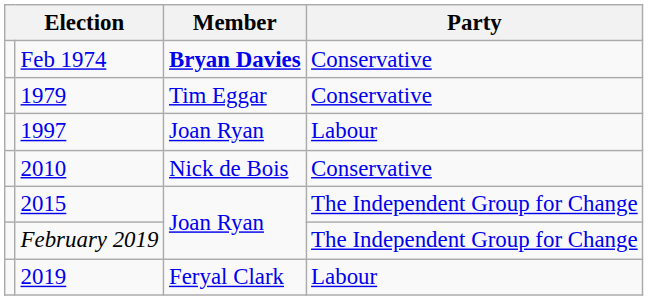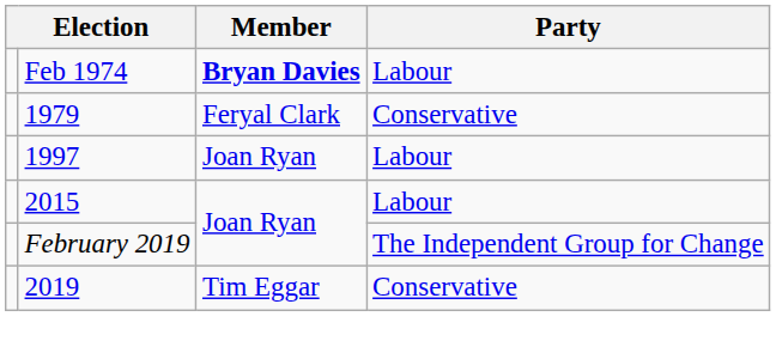Feb 1974 | Party: Conservative -> Labour
1979 | Member: Tim Eggar -> Feryal Clark
- row: 2010 | Nick de Bois | Conservative
2015 | Party: The Independent Group for Change -> Labour
2019 | Member: Feryal Clark -> Tim Eggar
2019 | Party: Labour -> Conservative
